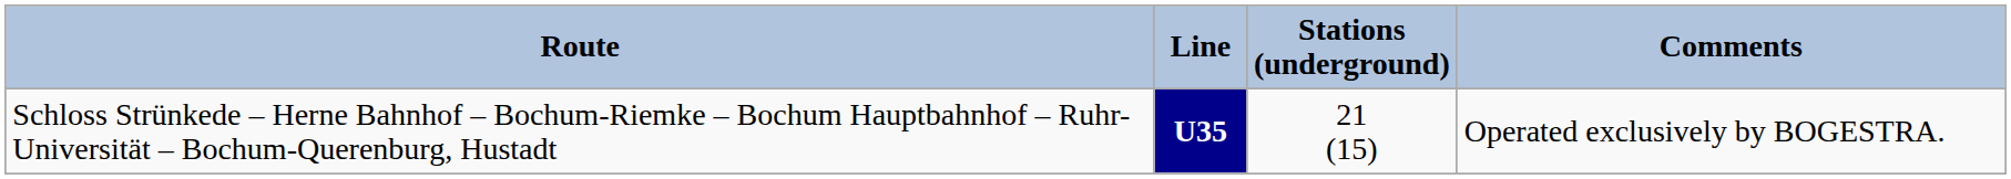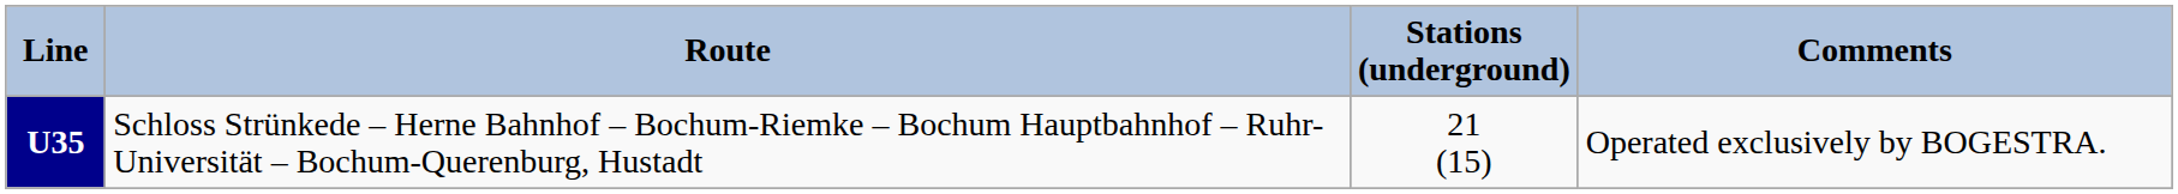columns swapped: Line <-> Route
